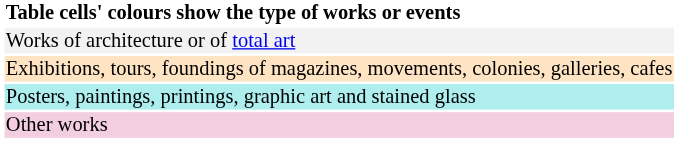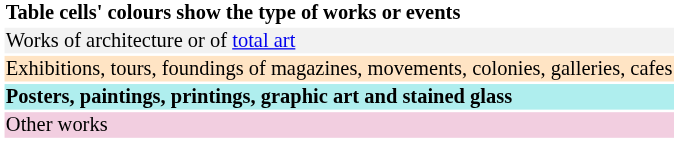row 4 | column 1: normal -> bold
